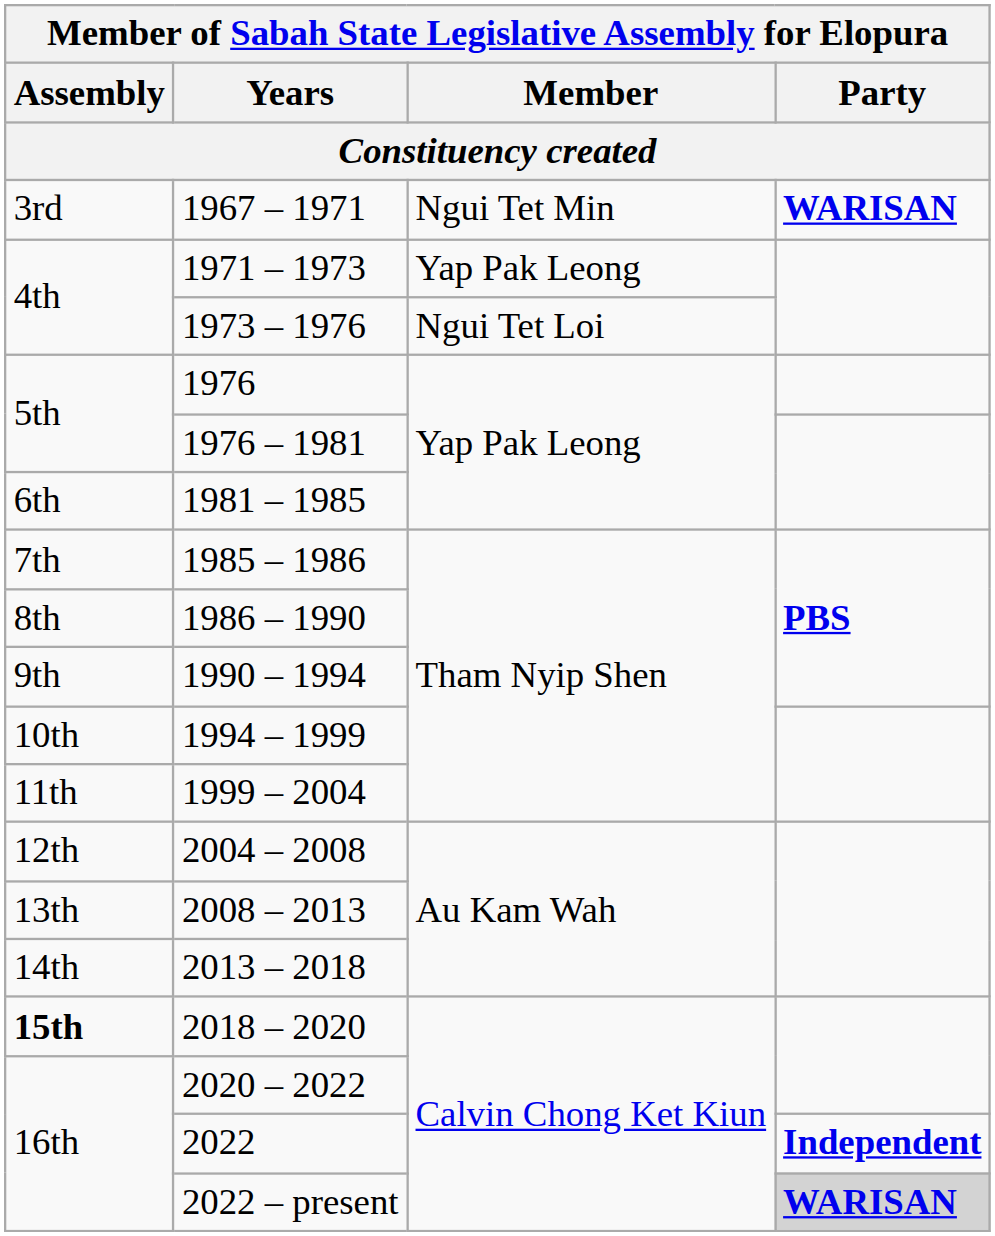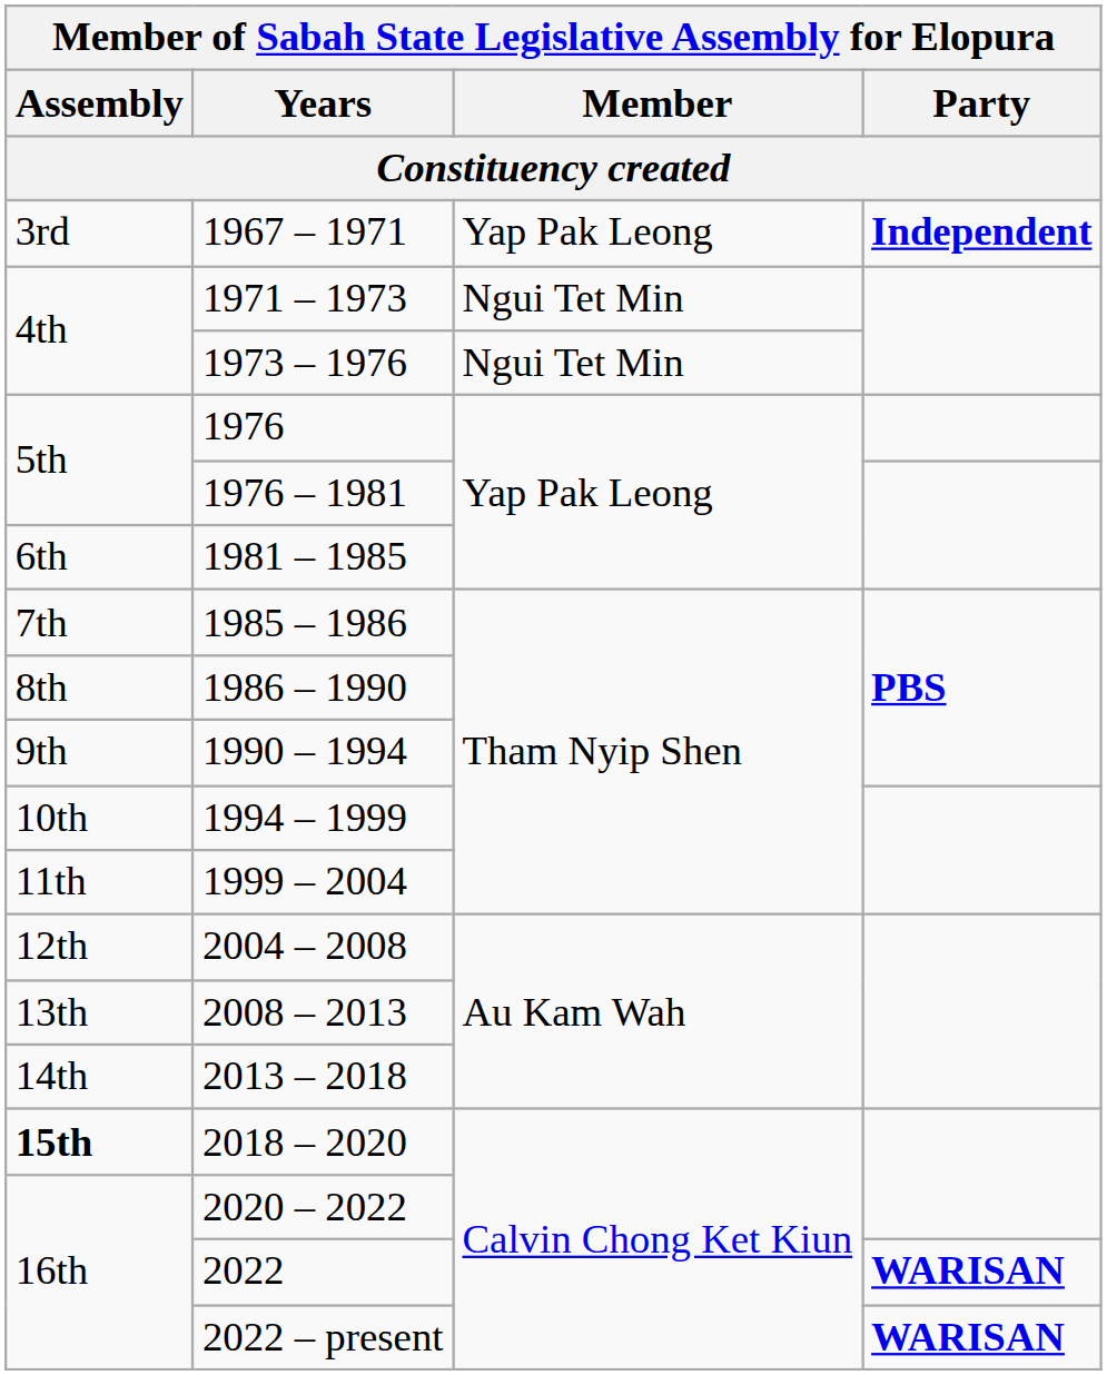1967 – 1971 | Member: Ngui Tet Min -> Yap Pak Leong
1967 – 1971 | Party: WARISAN -> Independent
1971 – 1973 | Member: Yap Pak Leong -> Ngui Tet Min
1973 – 1976 | Member: Ngui Tet Loi -> Ngui Tet Min
2022 | Party: Independent -> WARISAN
2022 – present | Party: lightgrey background -> no background
